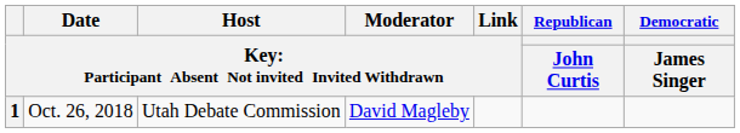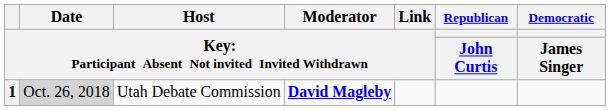1 | column 2: no background -> lightgrey background
1 | column 4: normal -> bold
